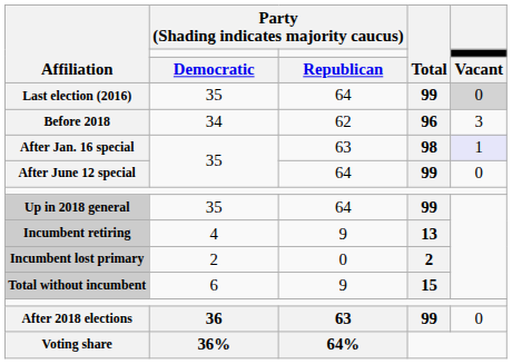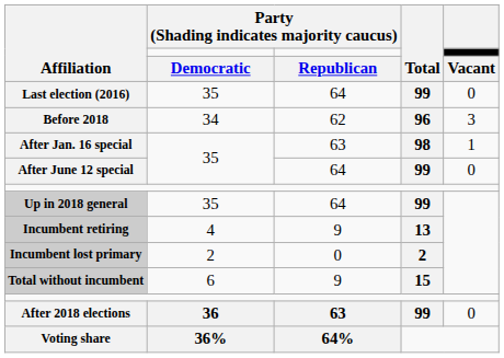Last election (2016) | column 5: lightgrey background -> no background
After Jan. 16 special | column 5: lavender background -> no background
